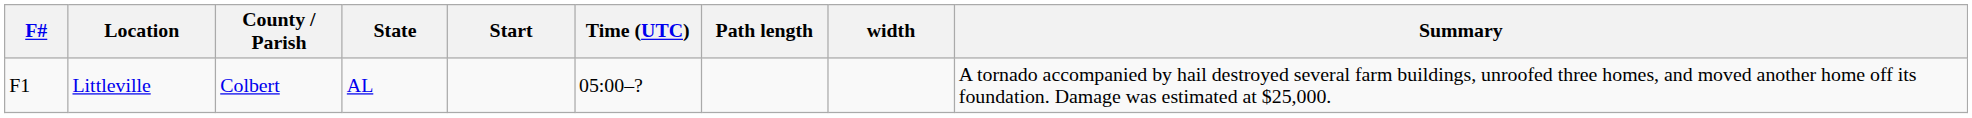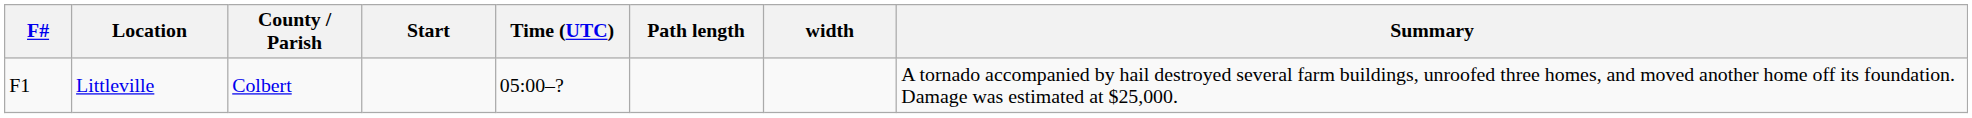- column: State | AL
